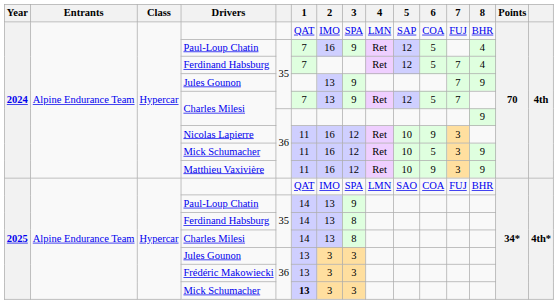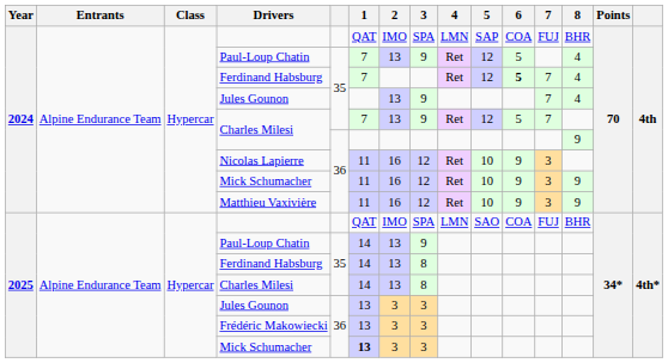2024 / Paul-Loup Chatin | 2: 16 -> 13
2024 / Ferdinand Habsburg | 6: normal -> bold
2024 / Jules Gounon | 8: 9 -> 4
2024 / Mick Schumacher | 6: 5 -> 9
